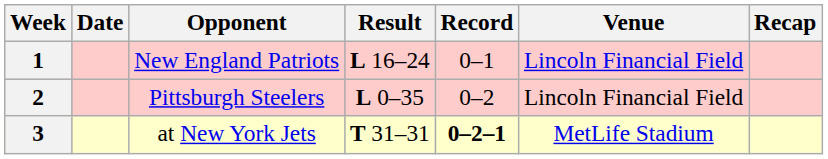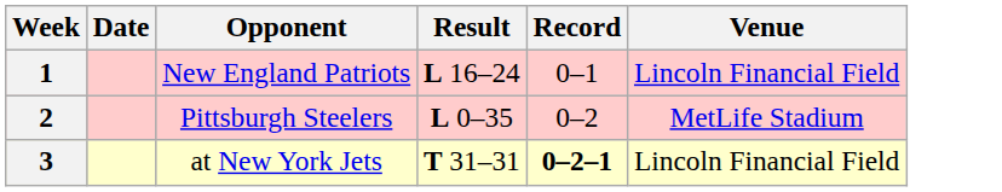- column: Recap
2 | Venue: Lincoln Financial Field -> MetLife Stadium
3 | Venue: MetLife Stadium -> Lincoln Financial Field
